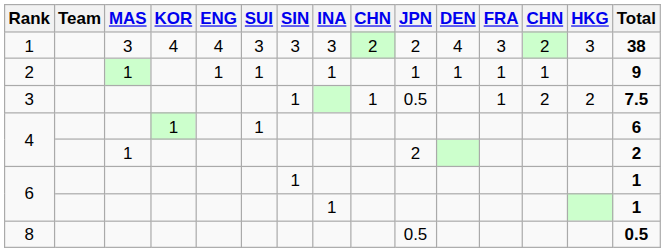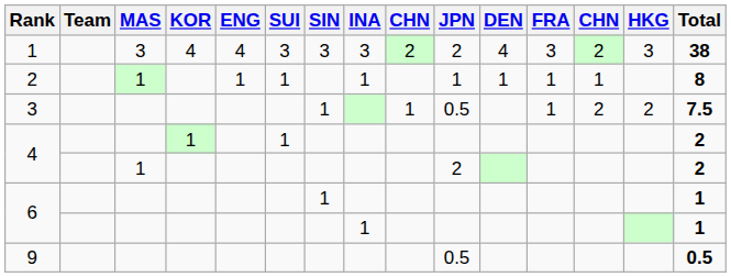row 3 | Total: 9 -> 8
row 5 | Total: 6 -> 2
row 9 | Rank: 8 -> 9
